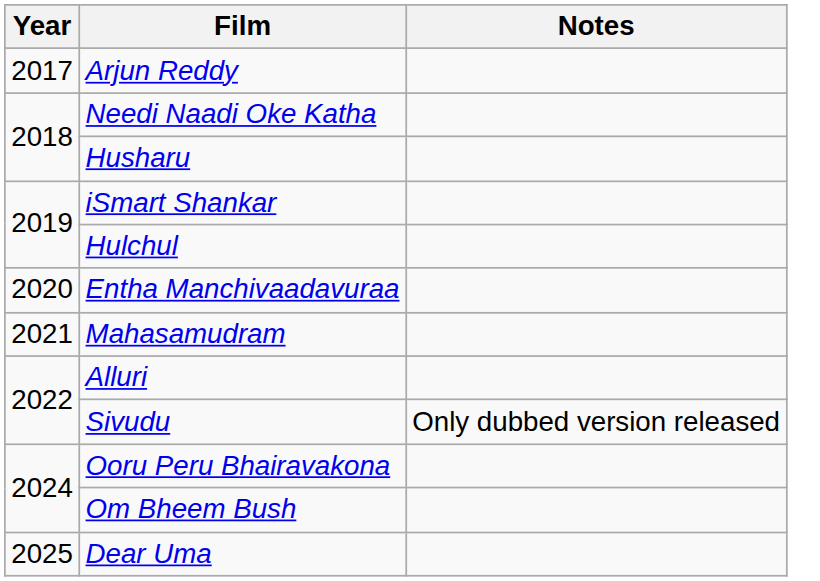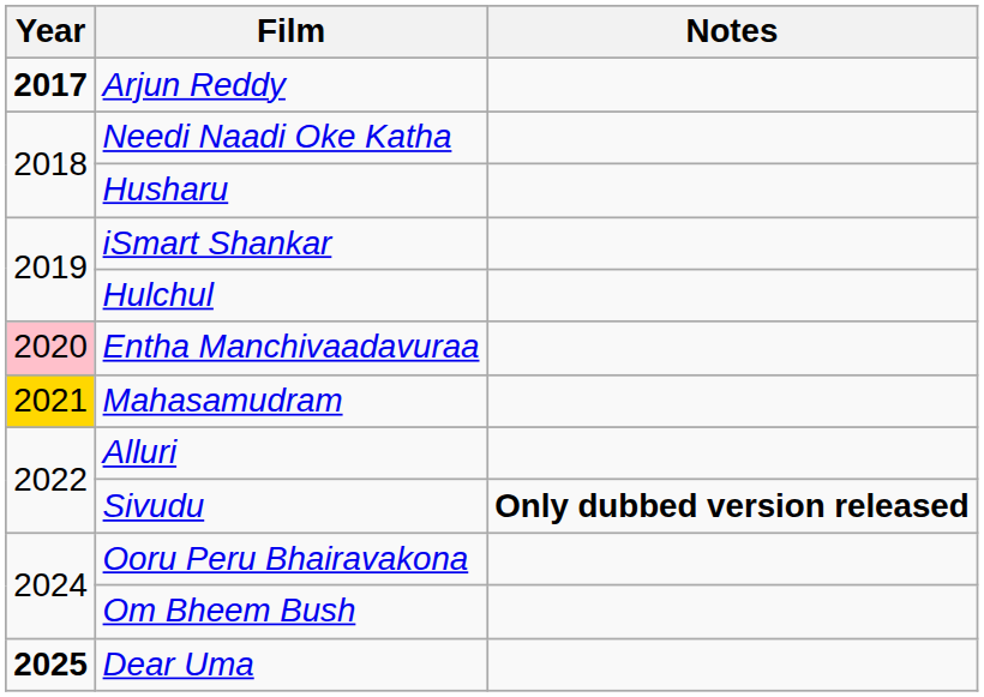Arjun Reddy | Year: normal -> bold
Entha Manchivaadavuraa | Year: no background -> pink background
Mahasamudram | Year: no background -> gold background
Sivudu | Notes: normal -> bold
Dear Uma | Year: normal -> bold
